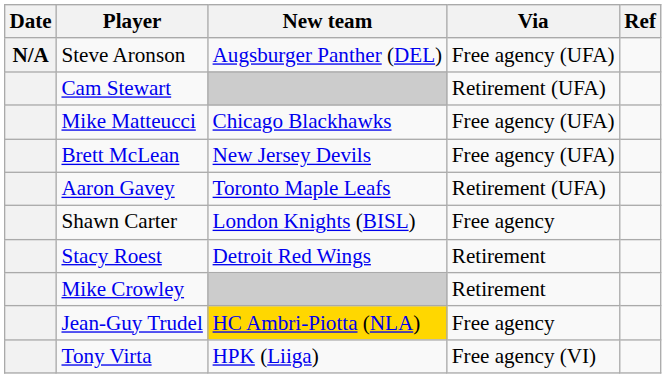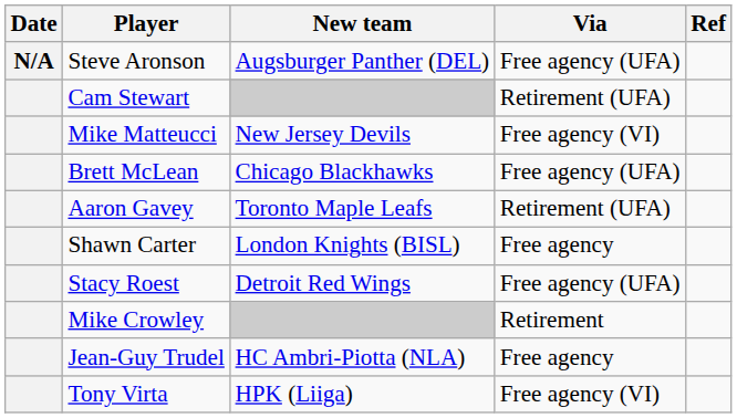Mike Matteucci | New team: Chicago Blackhawks -> New Jersey Devils
Mike Matteucci | Via: Free agency (UFA) -> Free agency (VI)
Brett McLean | New team: New Jersey Devils -> Chicago Blackhawks
Stacy Roest | Via: Retirement -> Free agency (UFA)
Jean-Guy Trudel | New team: gold background -> no background
